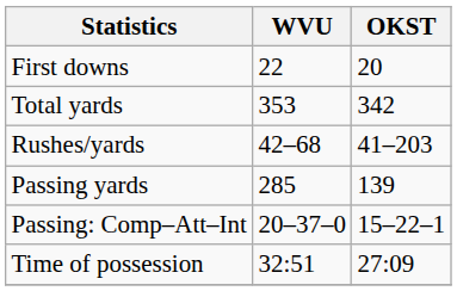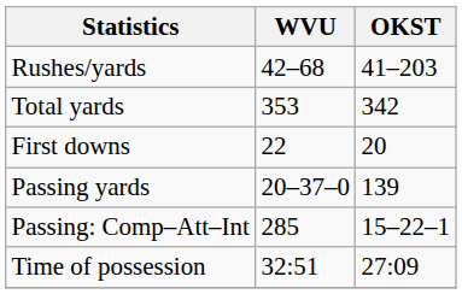rows swapped: First downs <-> Rushes/yards
Passing yards | WVU: 285 -> 20–37–0
Passing: Comp–Att–Int | WVU: 20–37–0 -> 285
